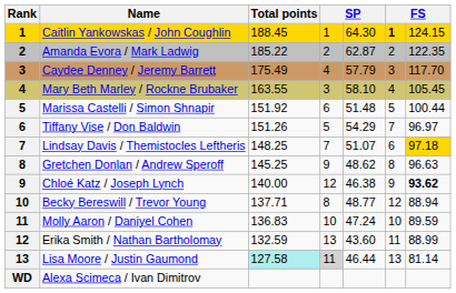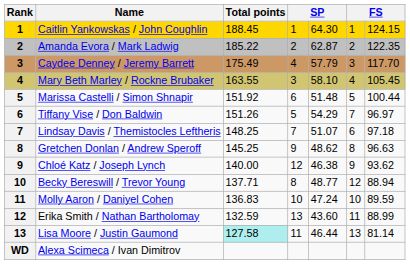Caitlin Yankowskas / John Coughlin | column 6: bold -> normal
Lindsay Davis / Themistocles Leftheris | column 7: gold background -> no background
Chloé Katz / Joseph Lynch | column 7: bold -> normal
Lisa Moore / Justin Gaumond | column 4: lightgrey background -> no background
